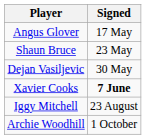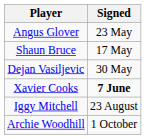Angus Glover | Signed: 17 May -> 23 May
Shaun Bruce | Signed: 23 May -> 17 May
